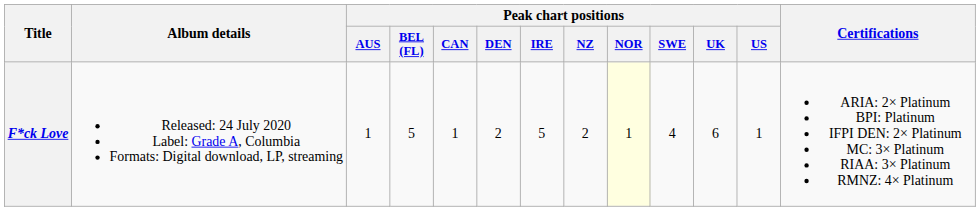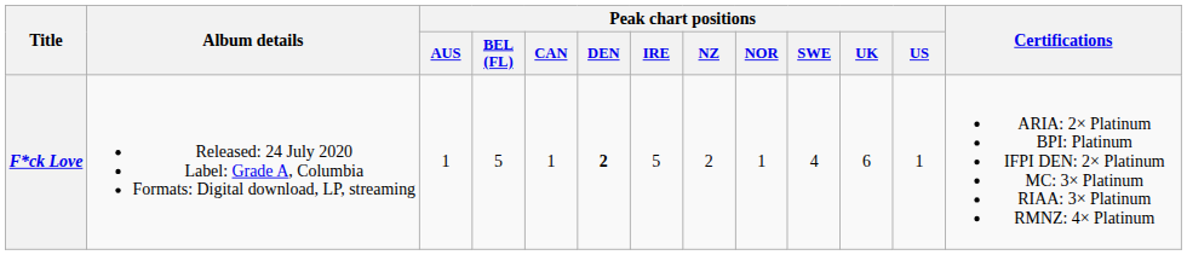F*ck Love | Peak chart positions / DEN: normal -> bold
F*ck Love | Peak chart positions / NOR: lightyellow background -> no background
